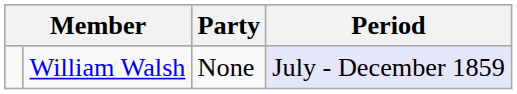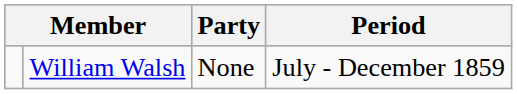William Walsh | Period: lavender background -> no background
